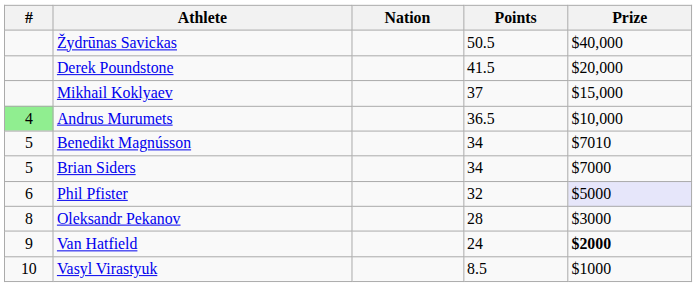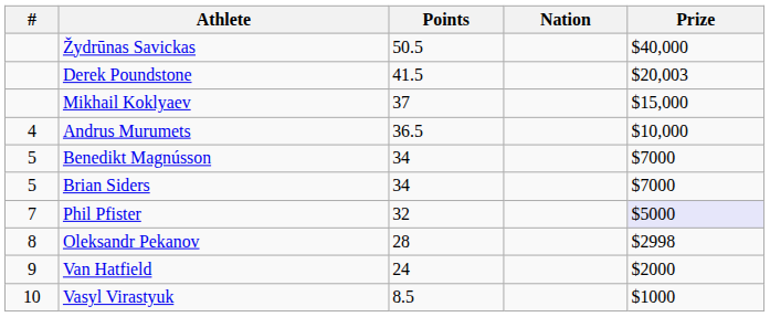columns swapped: Nation <-> Points
Derek Poundstone | Prize: $20,000 -> $20,003
Andrus Murumets | #: lightgreen background -> no background
Benedikt Magnússon | Prize: $7010 -> $7000
Phil Pfister | #: 6 -> 7
Oleksandr Pekanov | Prize: $3000 -> $2998
Van Hatfield | Prize: bold -> normal
